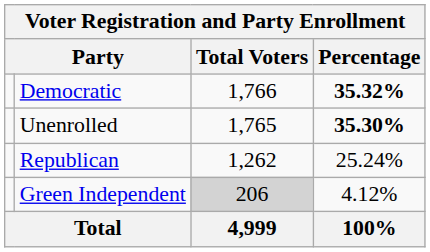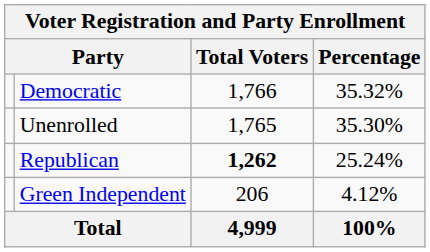Democratic | Percentage: bold -> normal
Unenrolled | Percentage: bold -> normal
Republican | Total Voters: normal -> bold
Green Independent | Total Voters: lightgrey background -> no background
